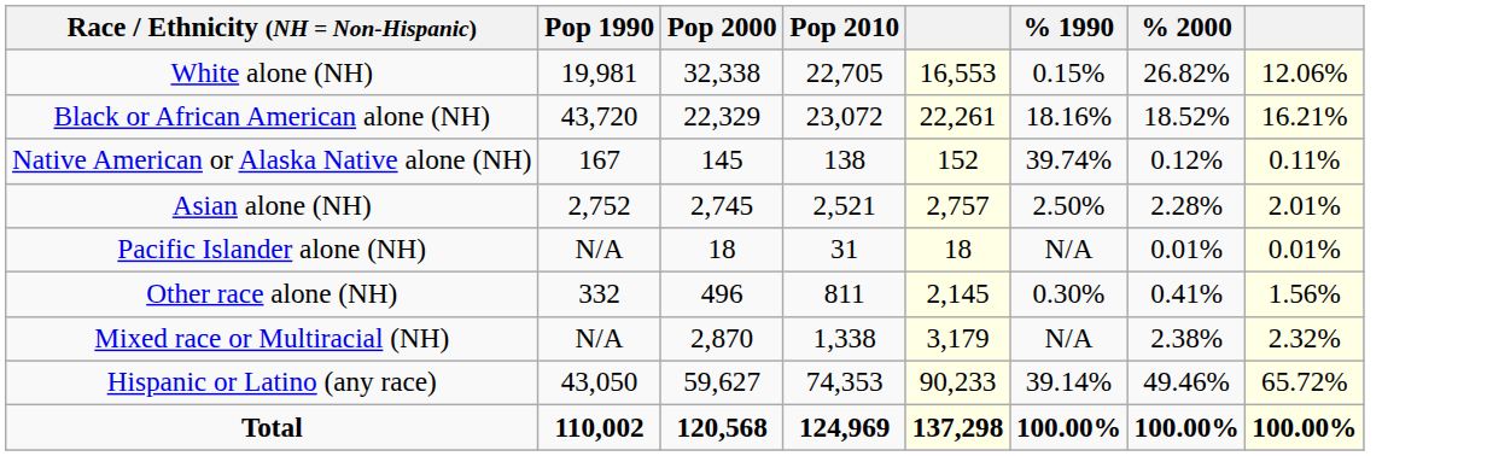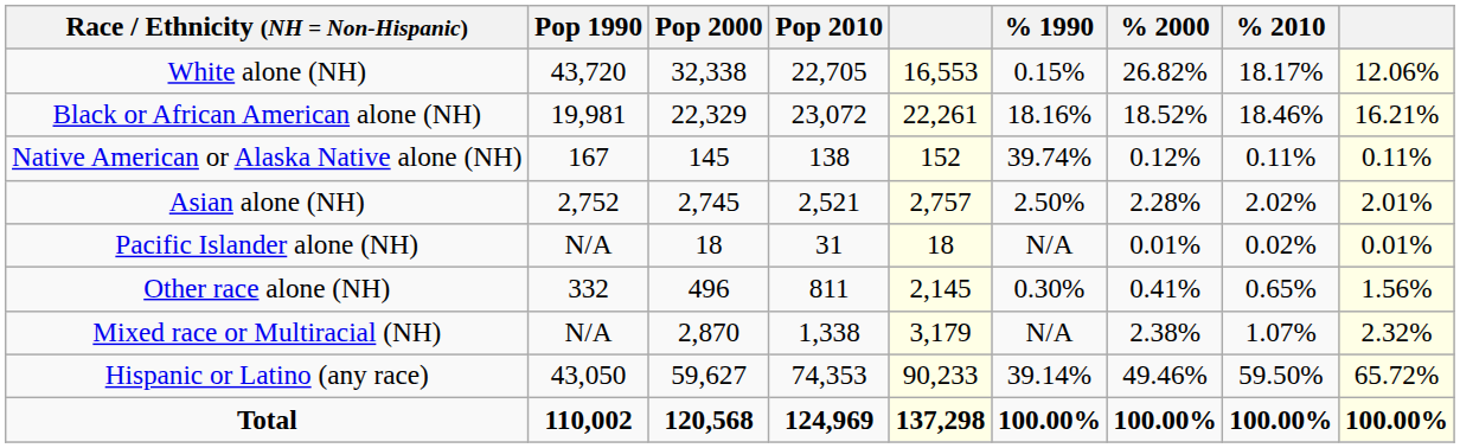+ column: % 2010 | 18.17% | 18.46% | 0.11% | 2.02% | 0.02% | 0.65% | 1.07% | 59.50% | 100.00%
White alone (NH) | Pop 1990: 19,981 -> 43,720
Black or African American alone (NH) | Pop 1990: 43,720 -> 19,981
